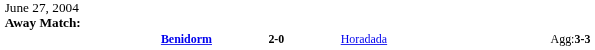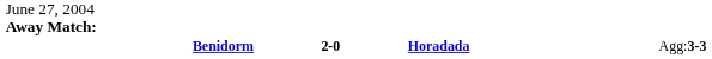Benidorm | column 3: normal -> bold
